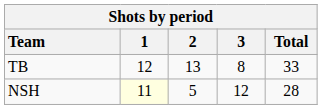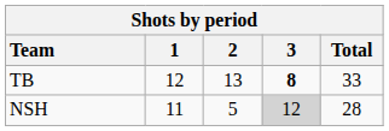TB | 3: normal -> bold
NSH | 1: lightyellow background -> no background
NSH | 3: no background -> lightgrey background
